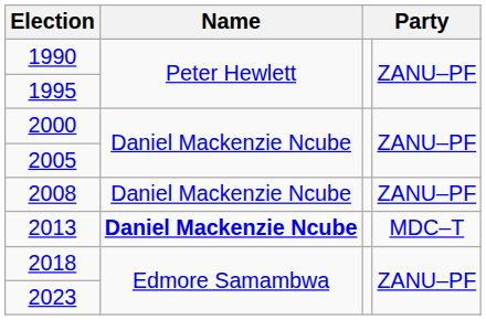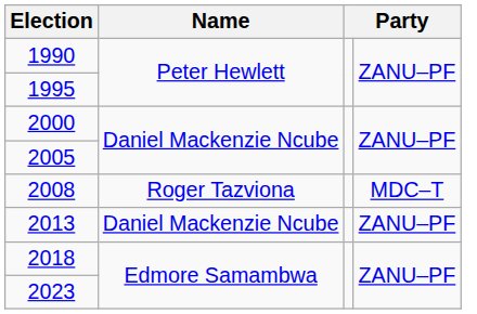2008 | Name: Daniel Mackenzie Ncube -> Roger Tazviona
2008 | column 4: ZANU–PF -> MDC–T
2013 | Name: bold -> normal
2013 | column 4: MDC–T -> ZANU–PF
